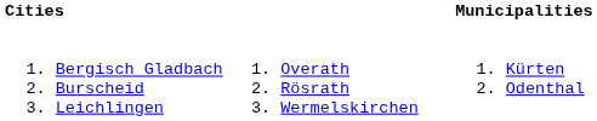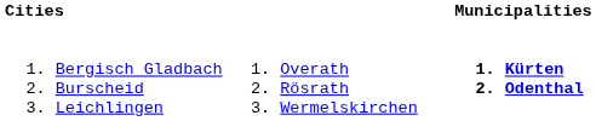Bergisch Gladbach Burscheid Leichlingen | Municipalities: normal -> bold
